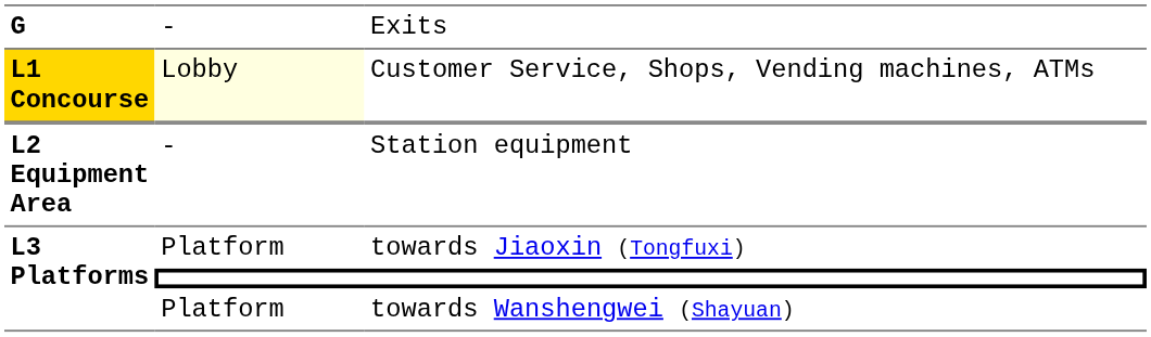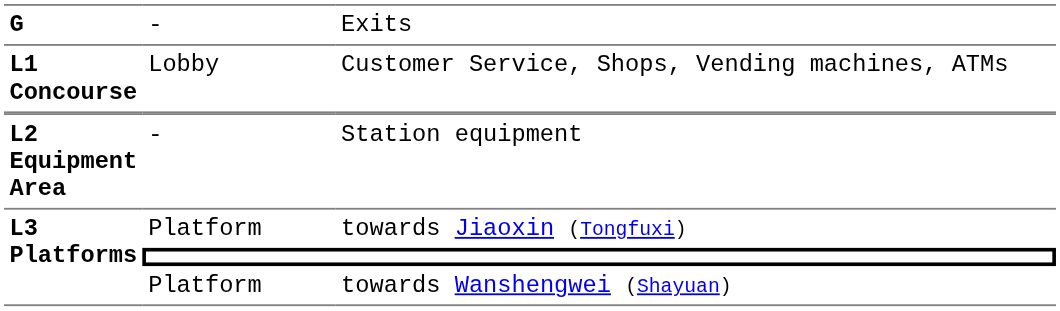Customer Service, Shops, Vending machines, ATMs | column 1: gold background -> no background
Customer Service, Shops, Vending machines, ATMs | column 2: lightyellow background -> no background
